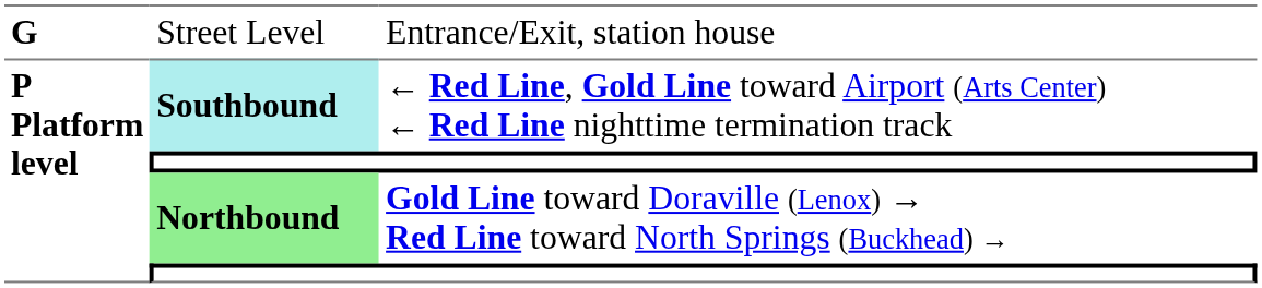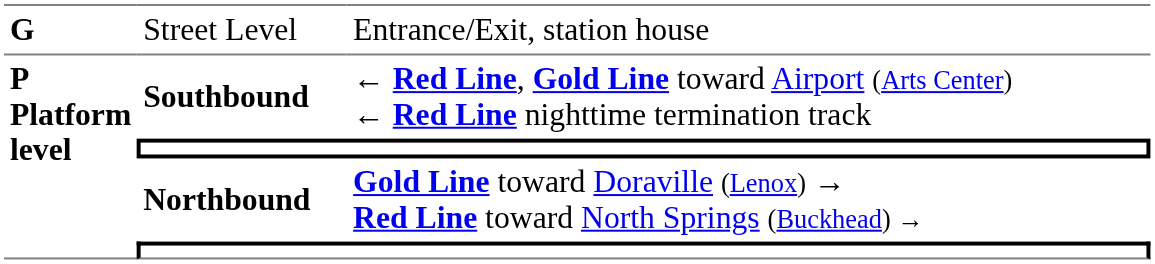Southbound | column 2: paleturquoise background -> no background
Northbound | column 2: lightgreen background -> no background
